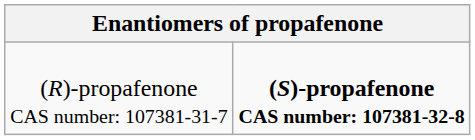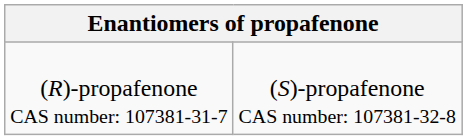(R)-propafenone CAS number: 107381-31-7 | column 2: bold -> normal
